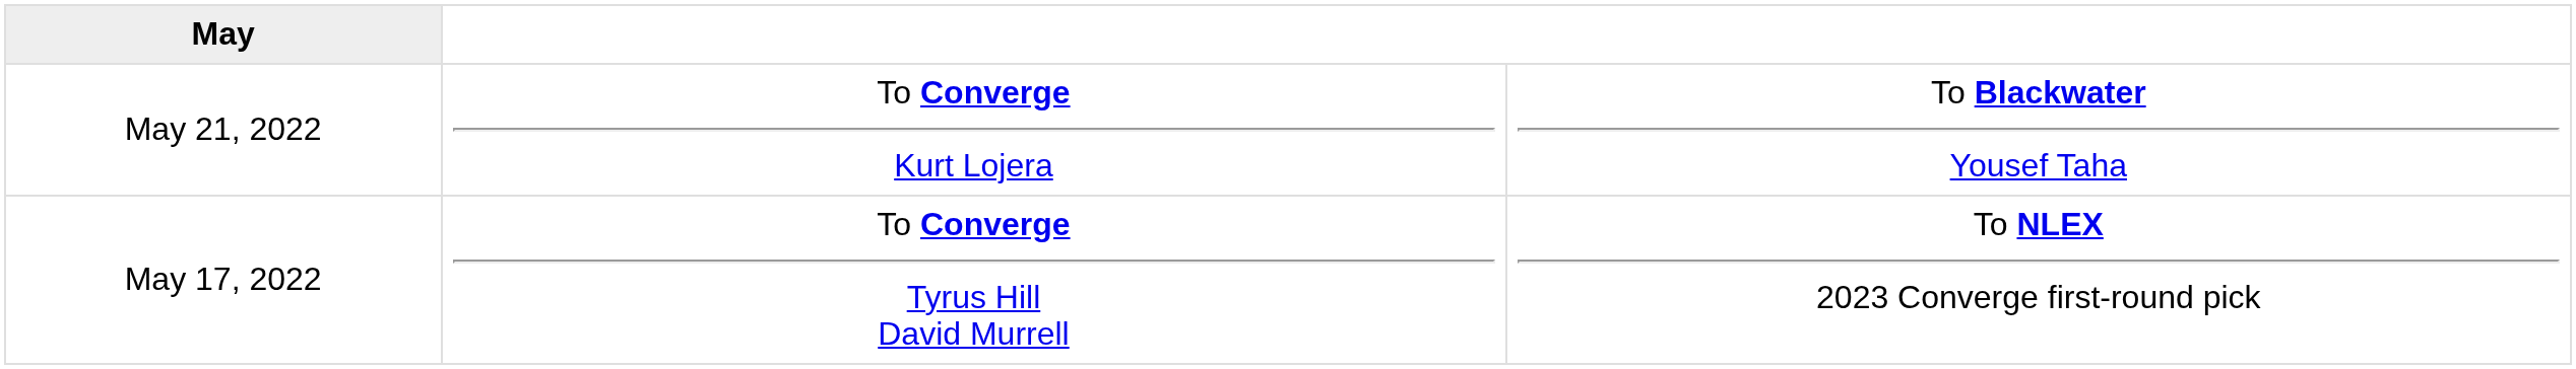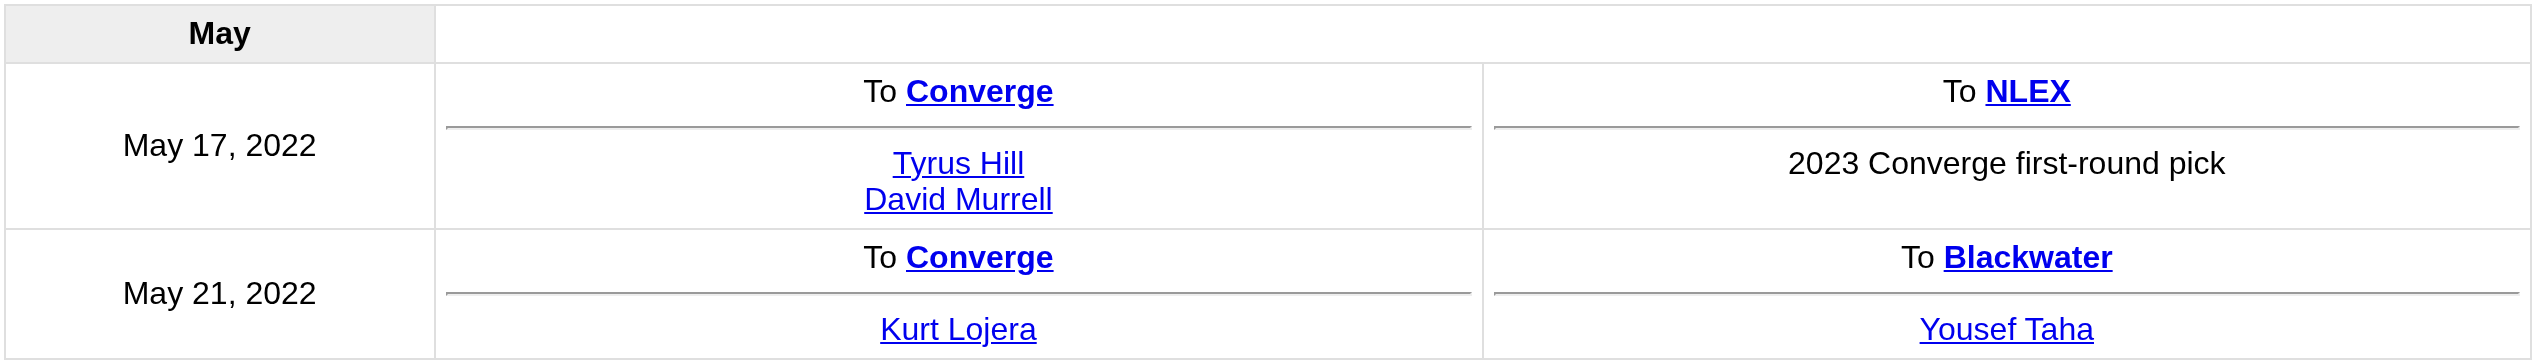rows swapped: May 17, 2022 <-> May 21, 2022
